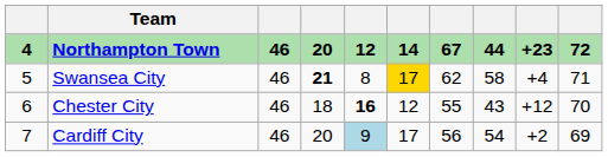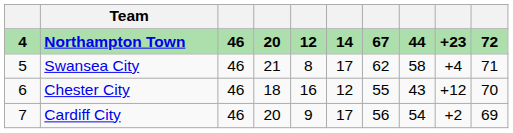Swansea City | column 4: bold -> normal
Swansea City | column 6: gold background -> no background
Chester City | column 5: bold -> normal
Cardiff City | column 5: lightblue background -> no background
